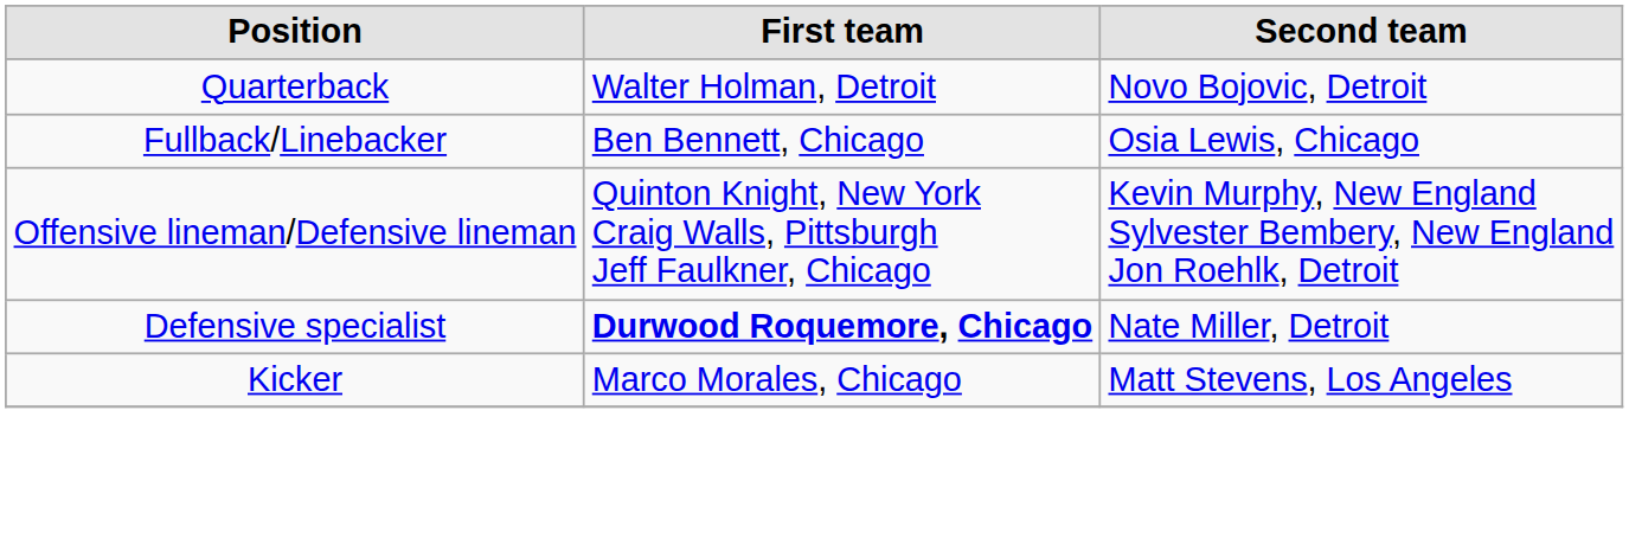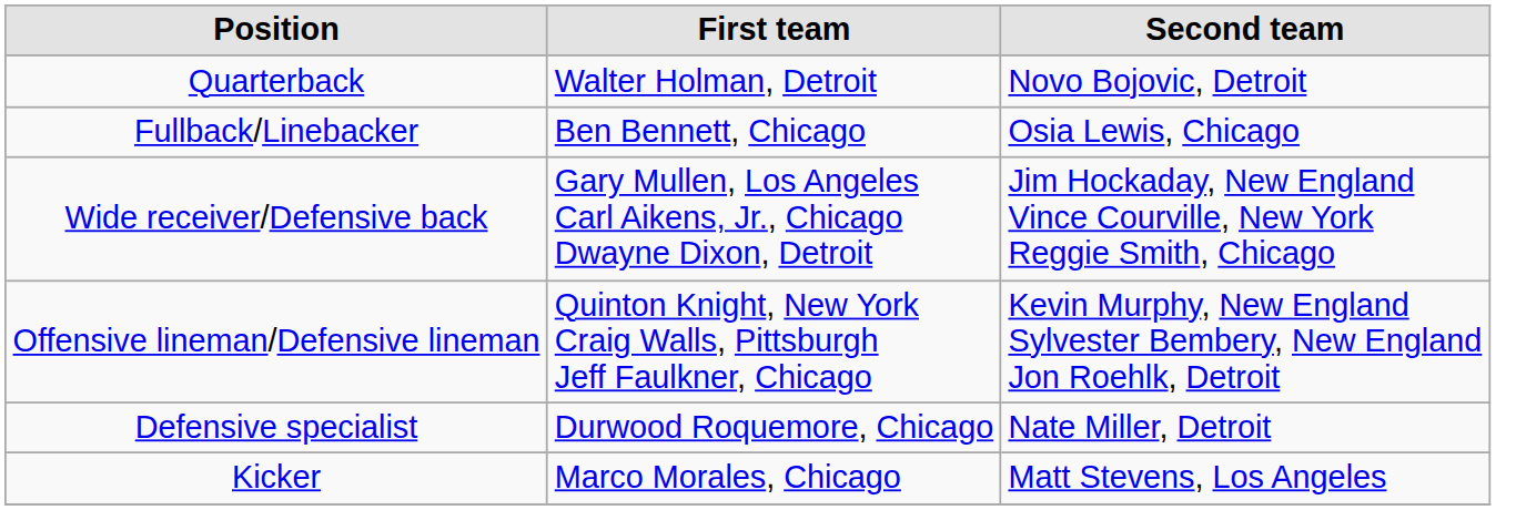+ row: Wide receiver/Defensive back | Gary Mullen, Los Angeles Carl Aikens, Jr., Chicago Dwayne Dixon, Detroit | Jim Hockaday, New England Vince Courville, New York Reggie Smith, Chicago
Defensive specialist | First team: bold -> normal
